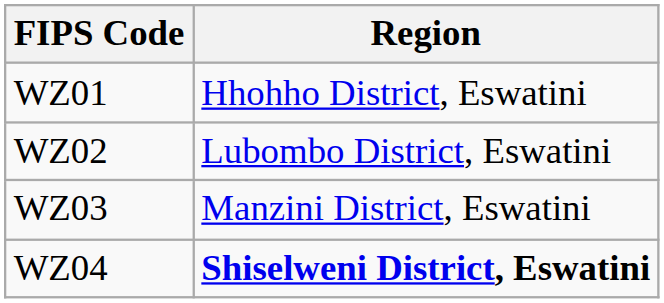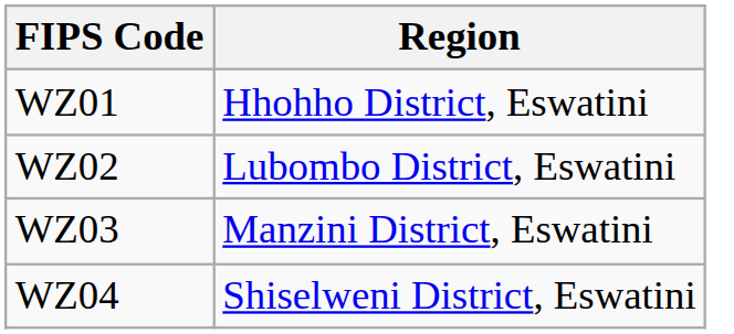WZ04 | Region: bold -> normal
